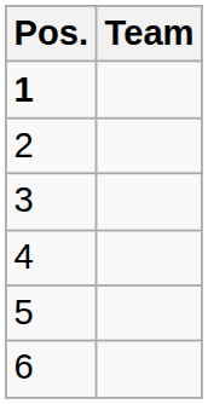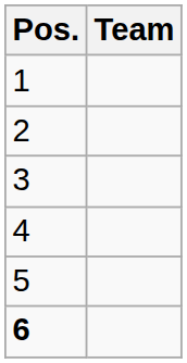1 | Pos.: bold -> normal
6 | Pos.: normal -> bold
